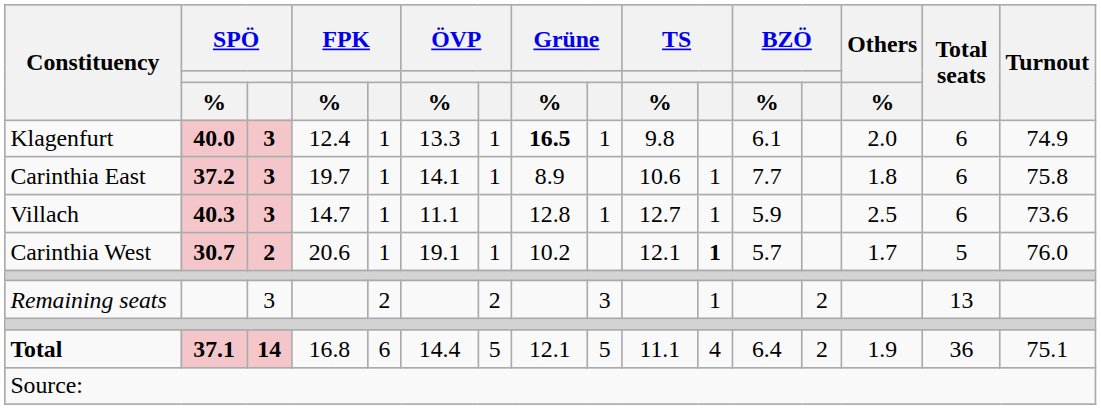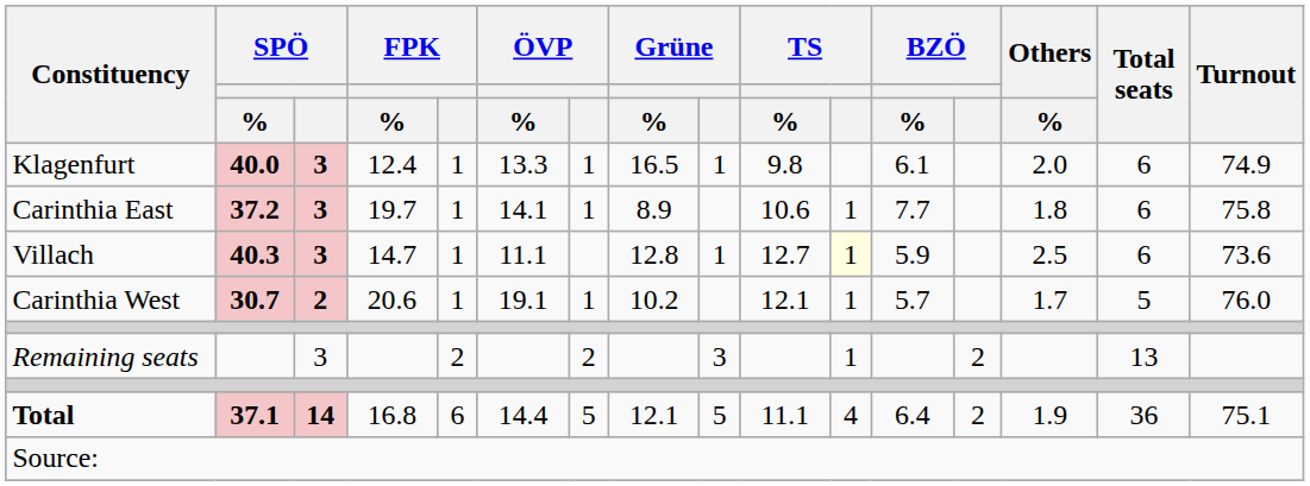Klagenfurt | Grüne / %: bold -> normal
Villach | TS: no background -> lightyellow background
Carinthia West | TS: bold -> normal
